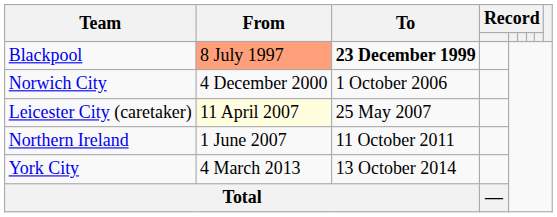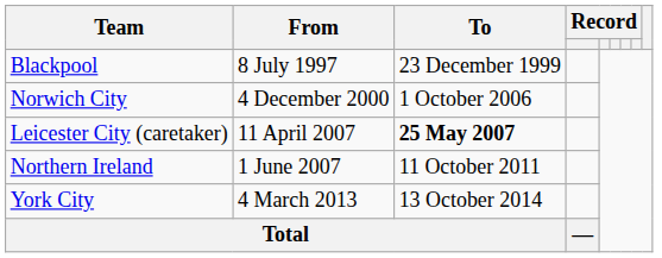Blackpool | From: lightsalmon background -> no background
Blackpool | To: bold -> normal
Leicester City (caretaker) | From: lightyellow background -> no background
Leicester City (caretaker) | To: normal -> bold
